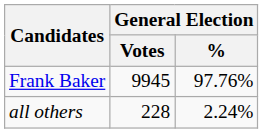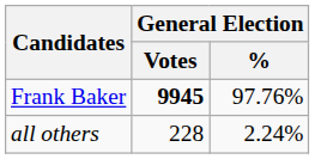Frank Baker | General Election / Votes: normal -> bold
